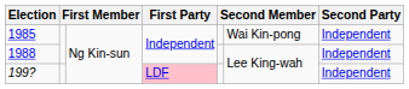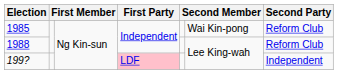1985 | Second Party: Independent -> Reform Club
1988 | Second Party: Independent -> Reform Club
